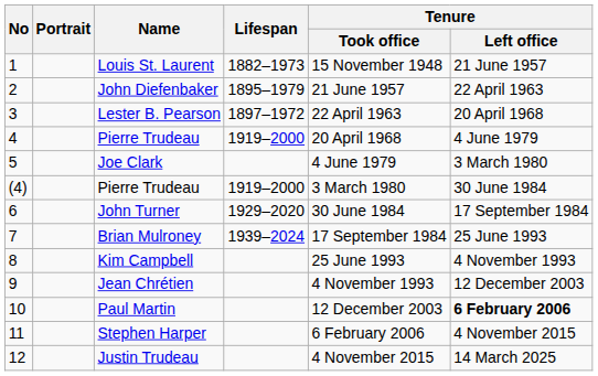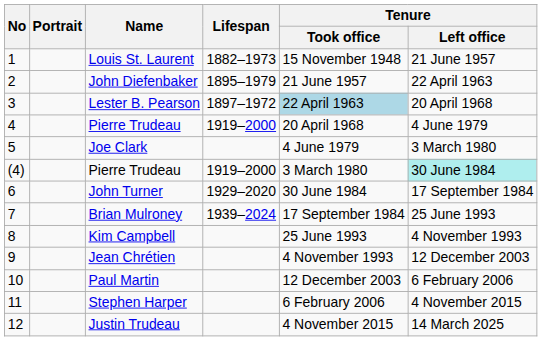Lester B. Pearson | Tenure / Took office: no background -> lightblue background
(4) / Pierre Trudeau | Tenure / Left office: no background -> paleturquoise background
Paul Martin | Tenure / Left office: bold -> normal
